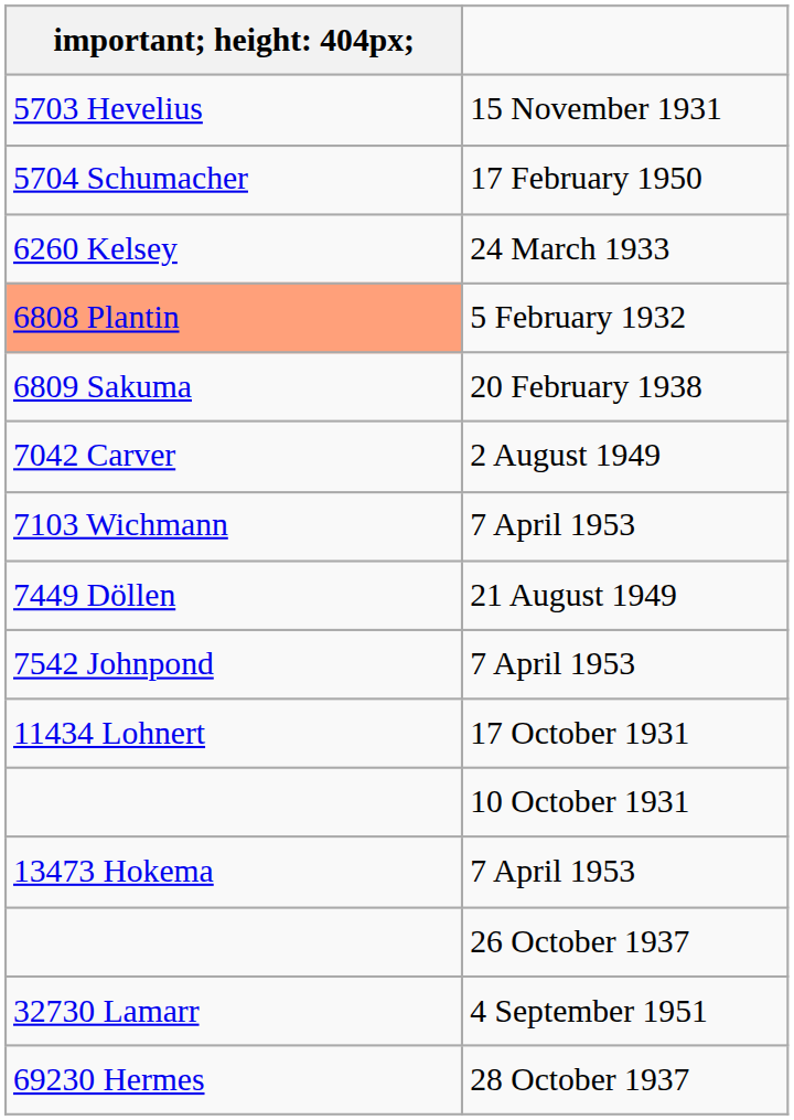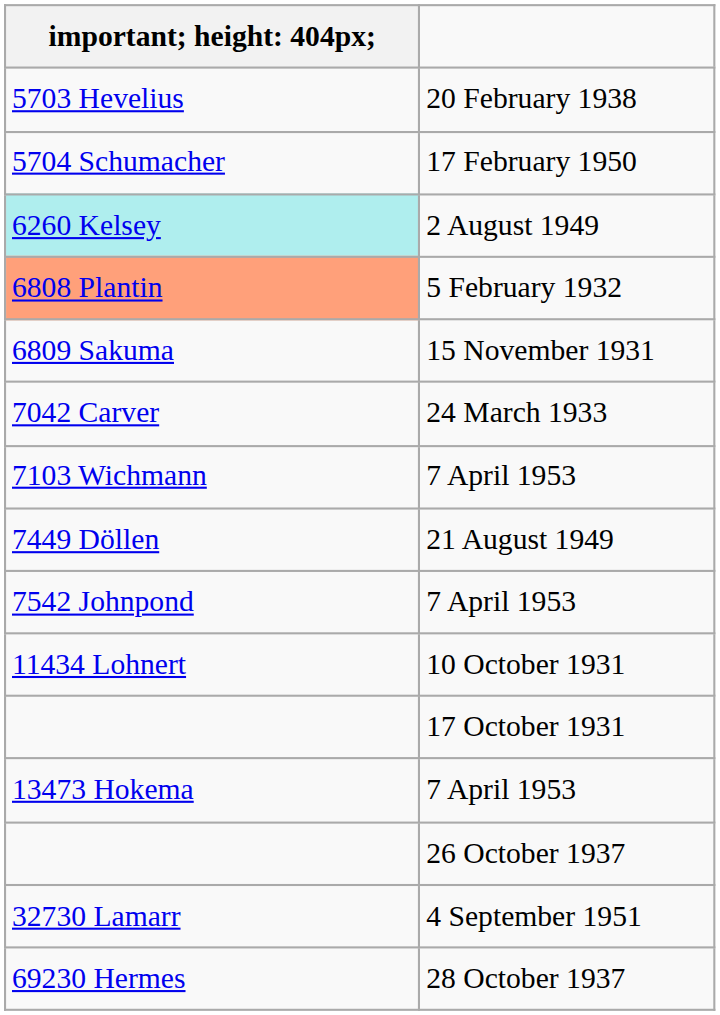row 2 | column 2: 15 November 1931 -> 20 February 1938
row 4 | column 1: no background -> paleturquoise background
row 4 | column 2: 24 March 1933 -> 2 August 1949
row 6 | column 2: 20 February 1938 -> 15 November 1931
row 7 | column 2: 2 August 1949 -> 24 March 1933
row 11 | column 2: 17 October 1931 -> 10 October 1931
row 12 | column 2: 10 October 1931 -> 17 October 1931
